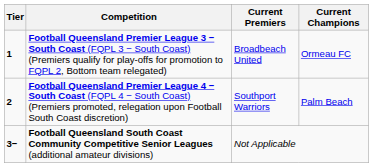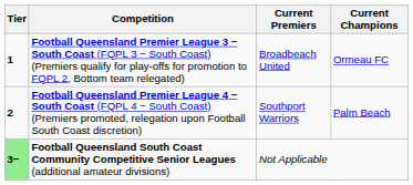row 4 | Tier: no background -> lightgreen background
